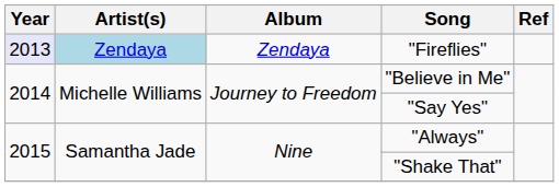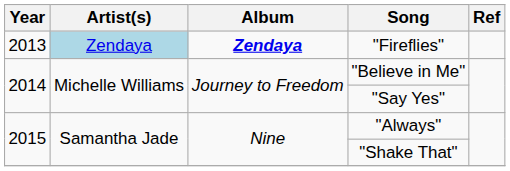"Fireflies" | Year: lavender background -> no background
"Fireflies" | Album: normal -> bold
